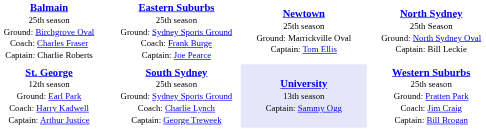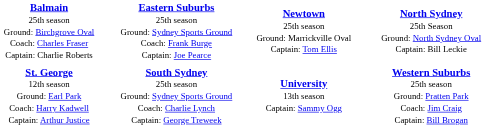row 2 | column 3: lavender background -> no background
